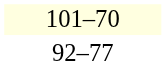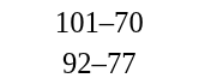101–70 | column 1: lightyellow background -> no background
